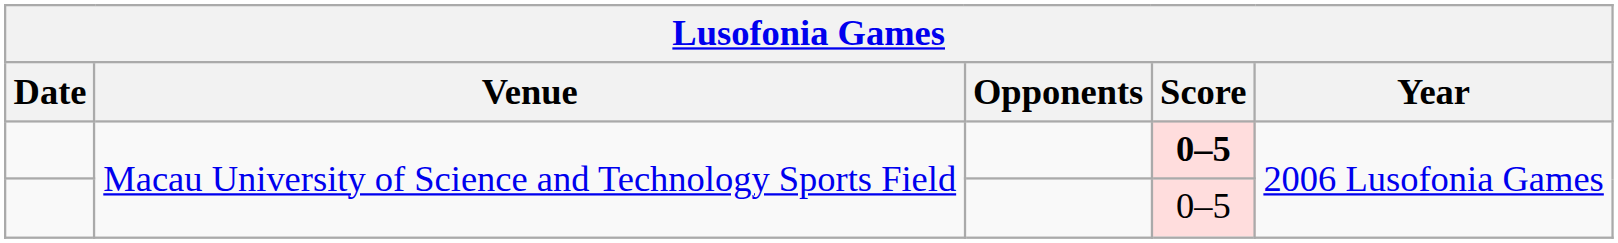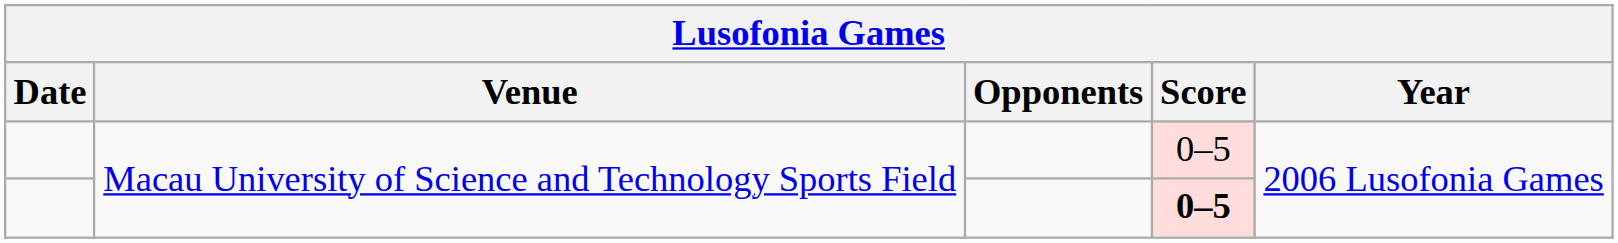row 3 | Score: bold -> normal
row 4 | Score: normal -> bold
